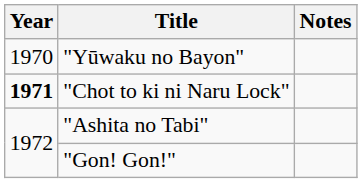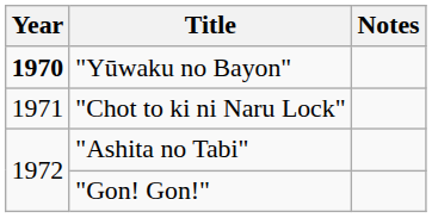"Yūwaku no Bayon" | Year: normal -> bold
"Chot to ki ni Naru Lock" | Year: bold -> normal
